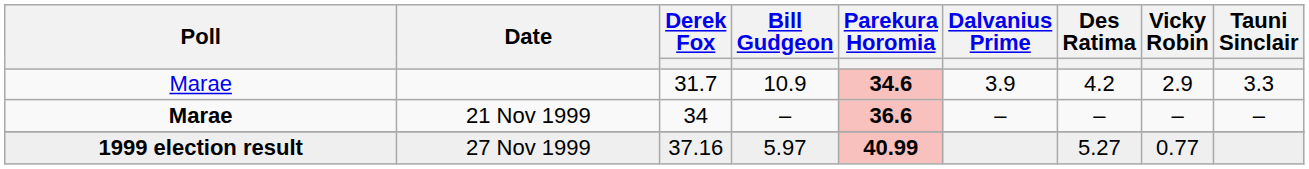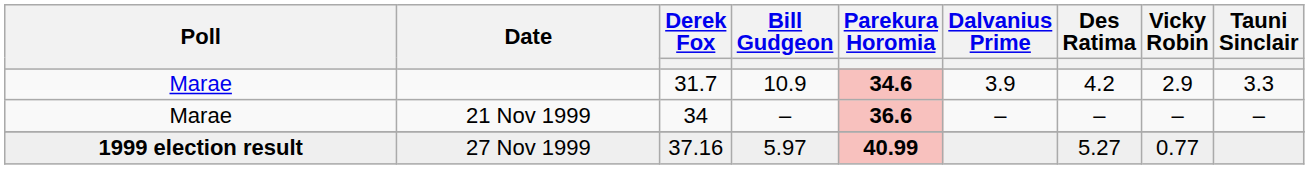21 Nov 1999 | Poll: bold -> normal
